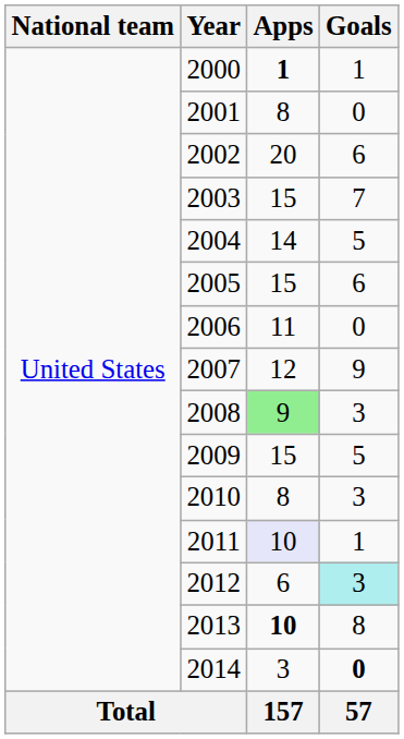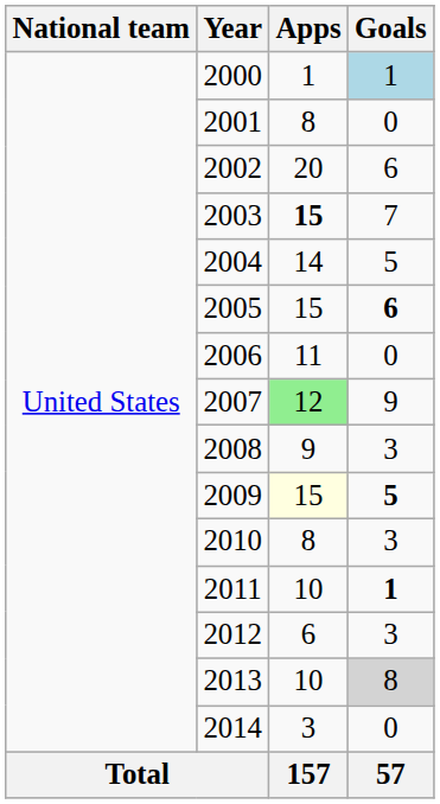2000 | Apps: bold -> normal
2000 | Goals: no background -> lightblue background
2003 | Apps: normal -> bold
2005 | Goals: normal -> bold
2007 | Apps: no background -> lightgreen background
2008 | Apps: lightgreen background -> no background
2009 | Apps: no background -> lightyellow background
2009 | Goals: normal -> bold
2011 | Apps: lavender background -> no background
2011 | Goals: normal -> bold
2012 | Goals: paleturquoise background -> no background
2013 | Apps: bold -> normal
2013 | Goals: no background -> lightgrey background
2014 | Goals: bold -> normal
